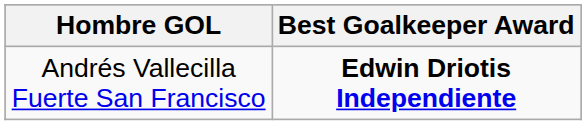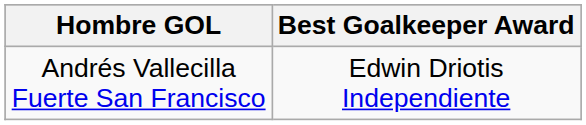Andrés Vallecilla Fuerte San Francisco | Best Goalkeeper Award: bold -> normal
